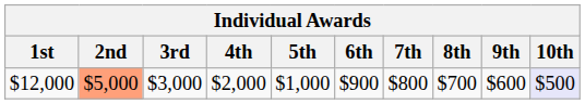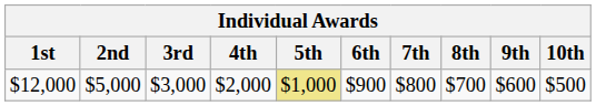$12,000 | 2nd: lightsalmon background -> no background
$12,000 | 5th: no background -> khaki background
$12,000 | 10th: lavender background -> no background
